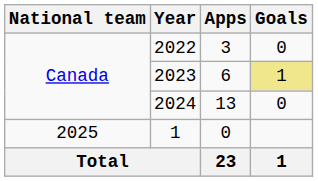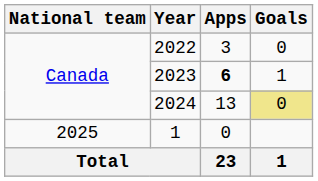2023 | Apps: normal -> bold
2023 | Goals: khaki background -> no background
2024 | Goals: no background -> khaki background
